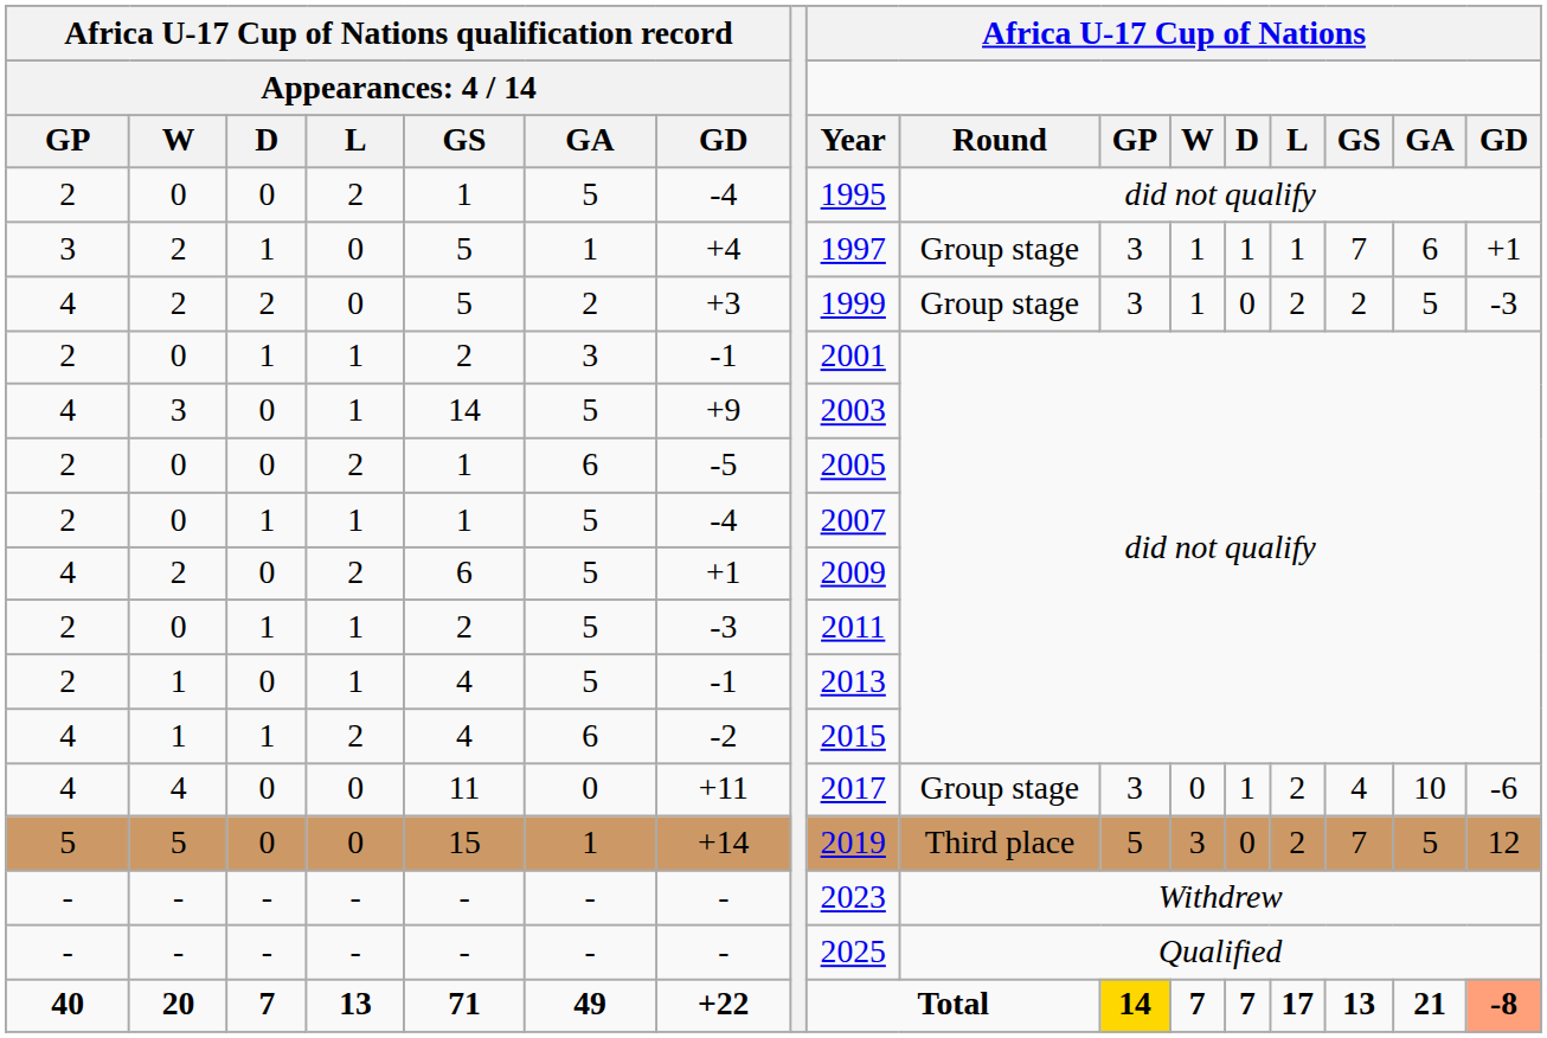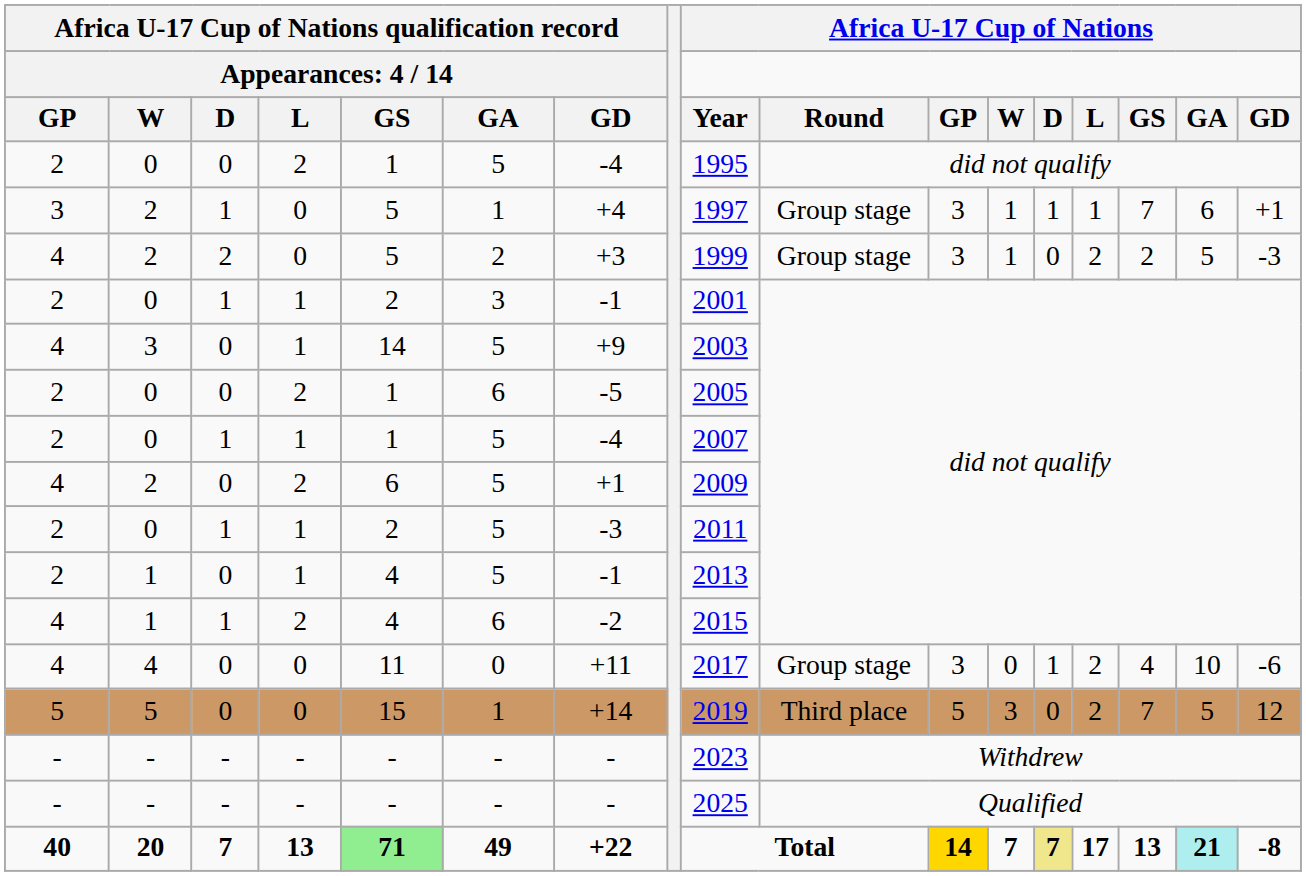20 | column 5: no background -> lightgreen background
20 | Africa U-17 Cup of Nations / D: no background -> khaki background
20 | Africa U-17 Cup of Nations / GA: no background -> paleturquoise background
20 | Africa U-17 Cup of Nations / GD: lightsalmon background -> no background
